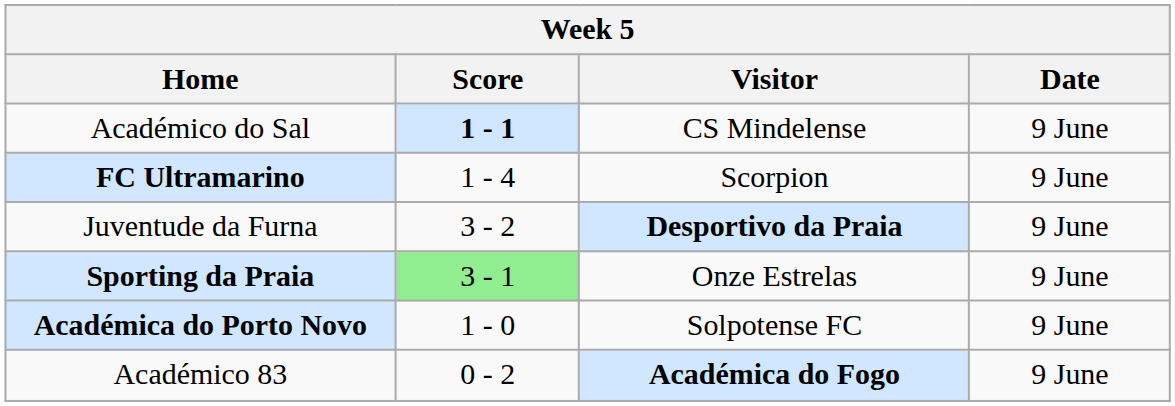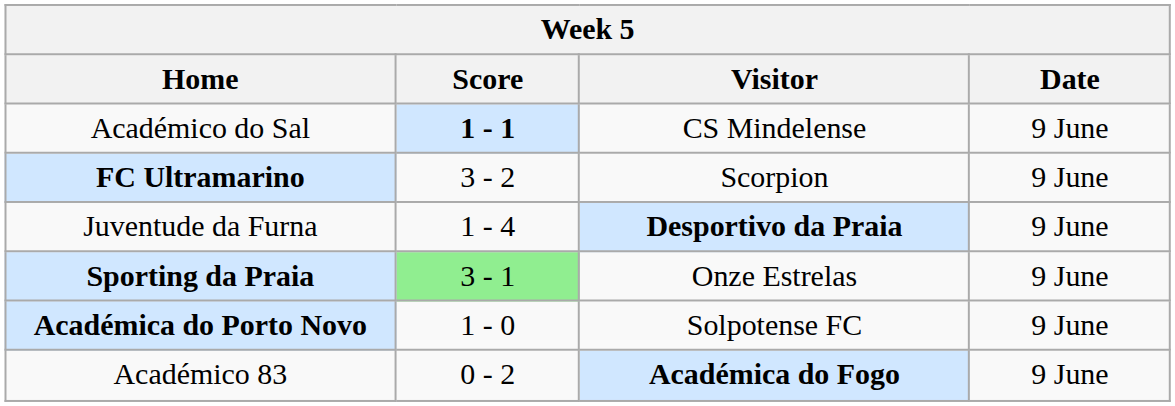FC Ultramarino | Score: 1 - 4 -> 3 - 2
Juventude da Furna | Score: 3 - 2 -> 1 - 4
